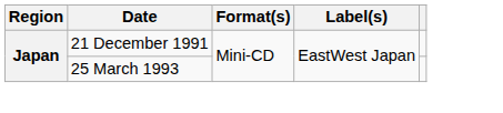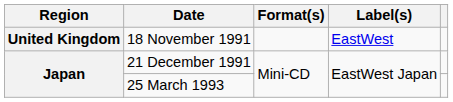+ row: United Kingdom | 18 November 1991 | EastWest
